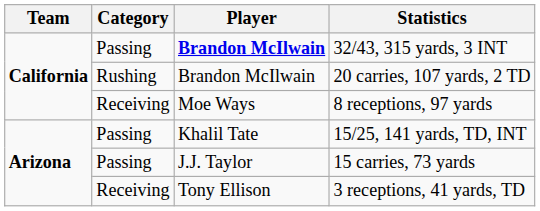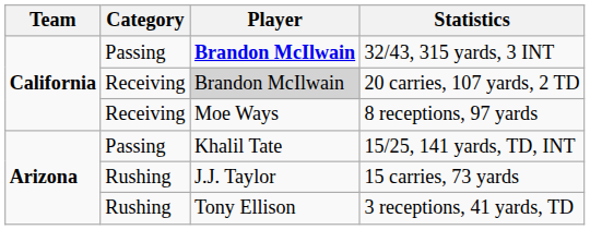20 carries, 107 yards, 2 TD | Category: Rushing -> Receiving
20 carries, 107 yards, 2 TD | Player: no background -> lightgrey background
15 carries, 73 yards | Category: Passing -> Rushing
3 receptions, 41 yards, TD | Category: Receiving -> Rushing
